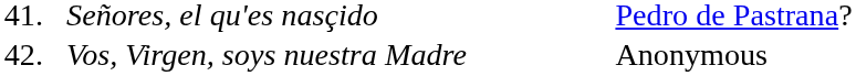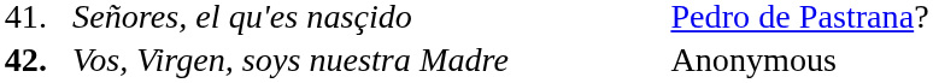Vos, Virgen, soys nuestra Madre | column 1: normal -> bold
